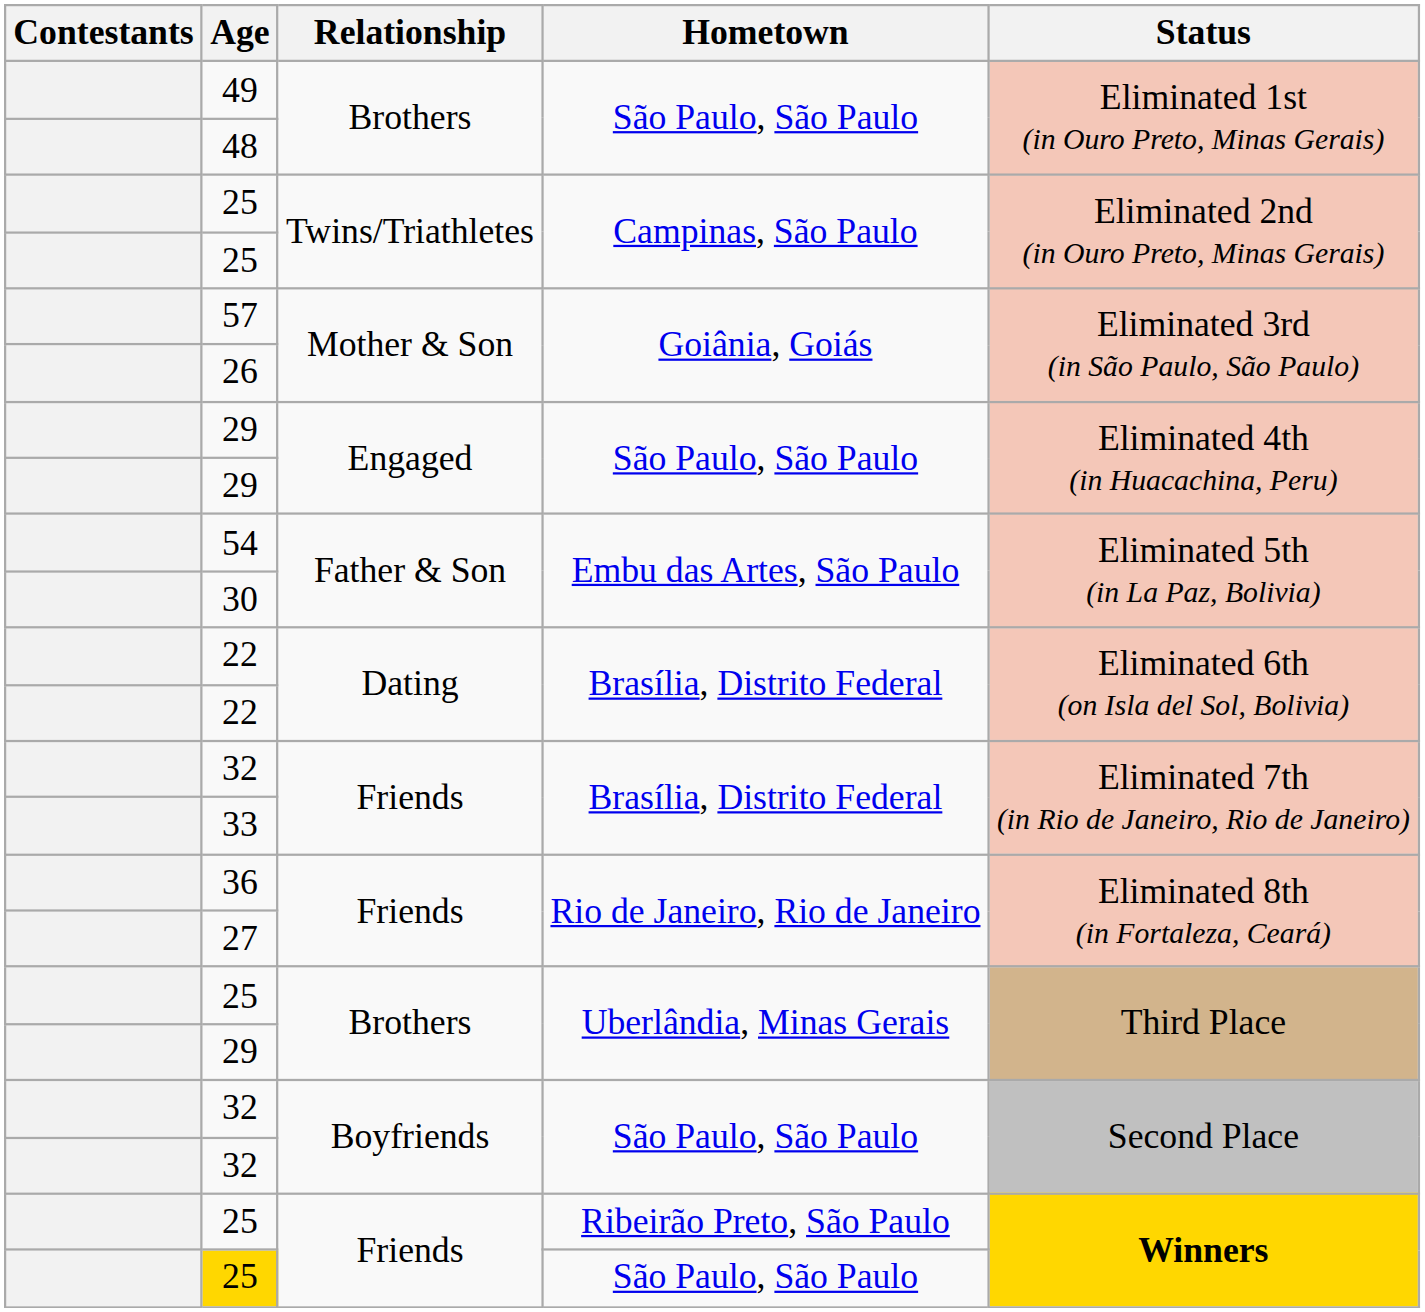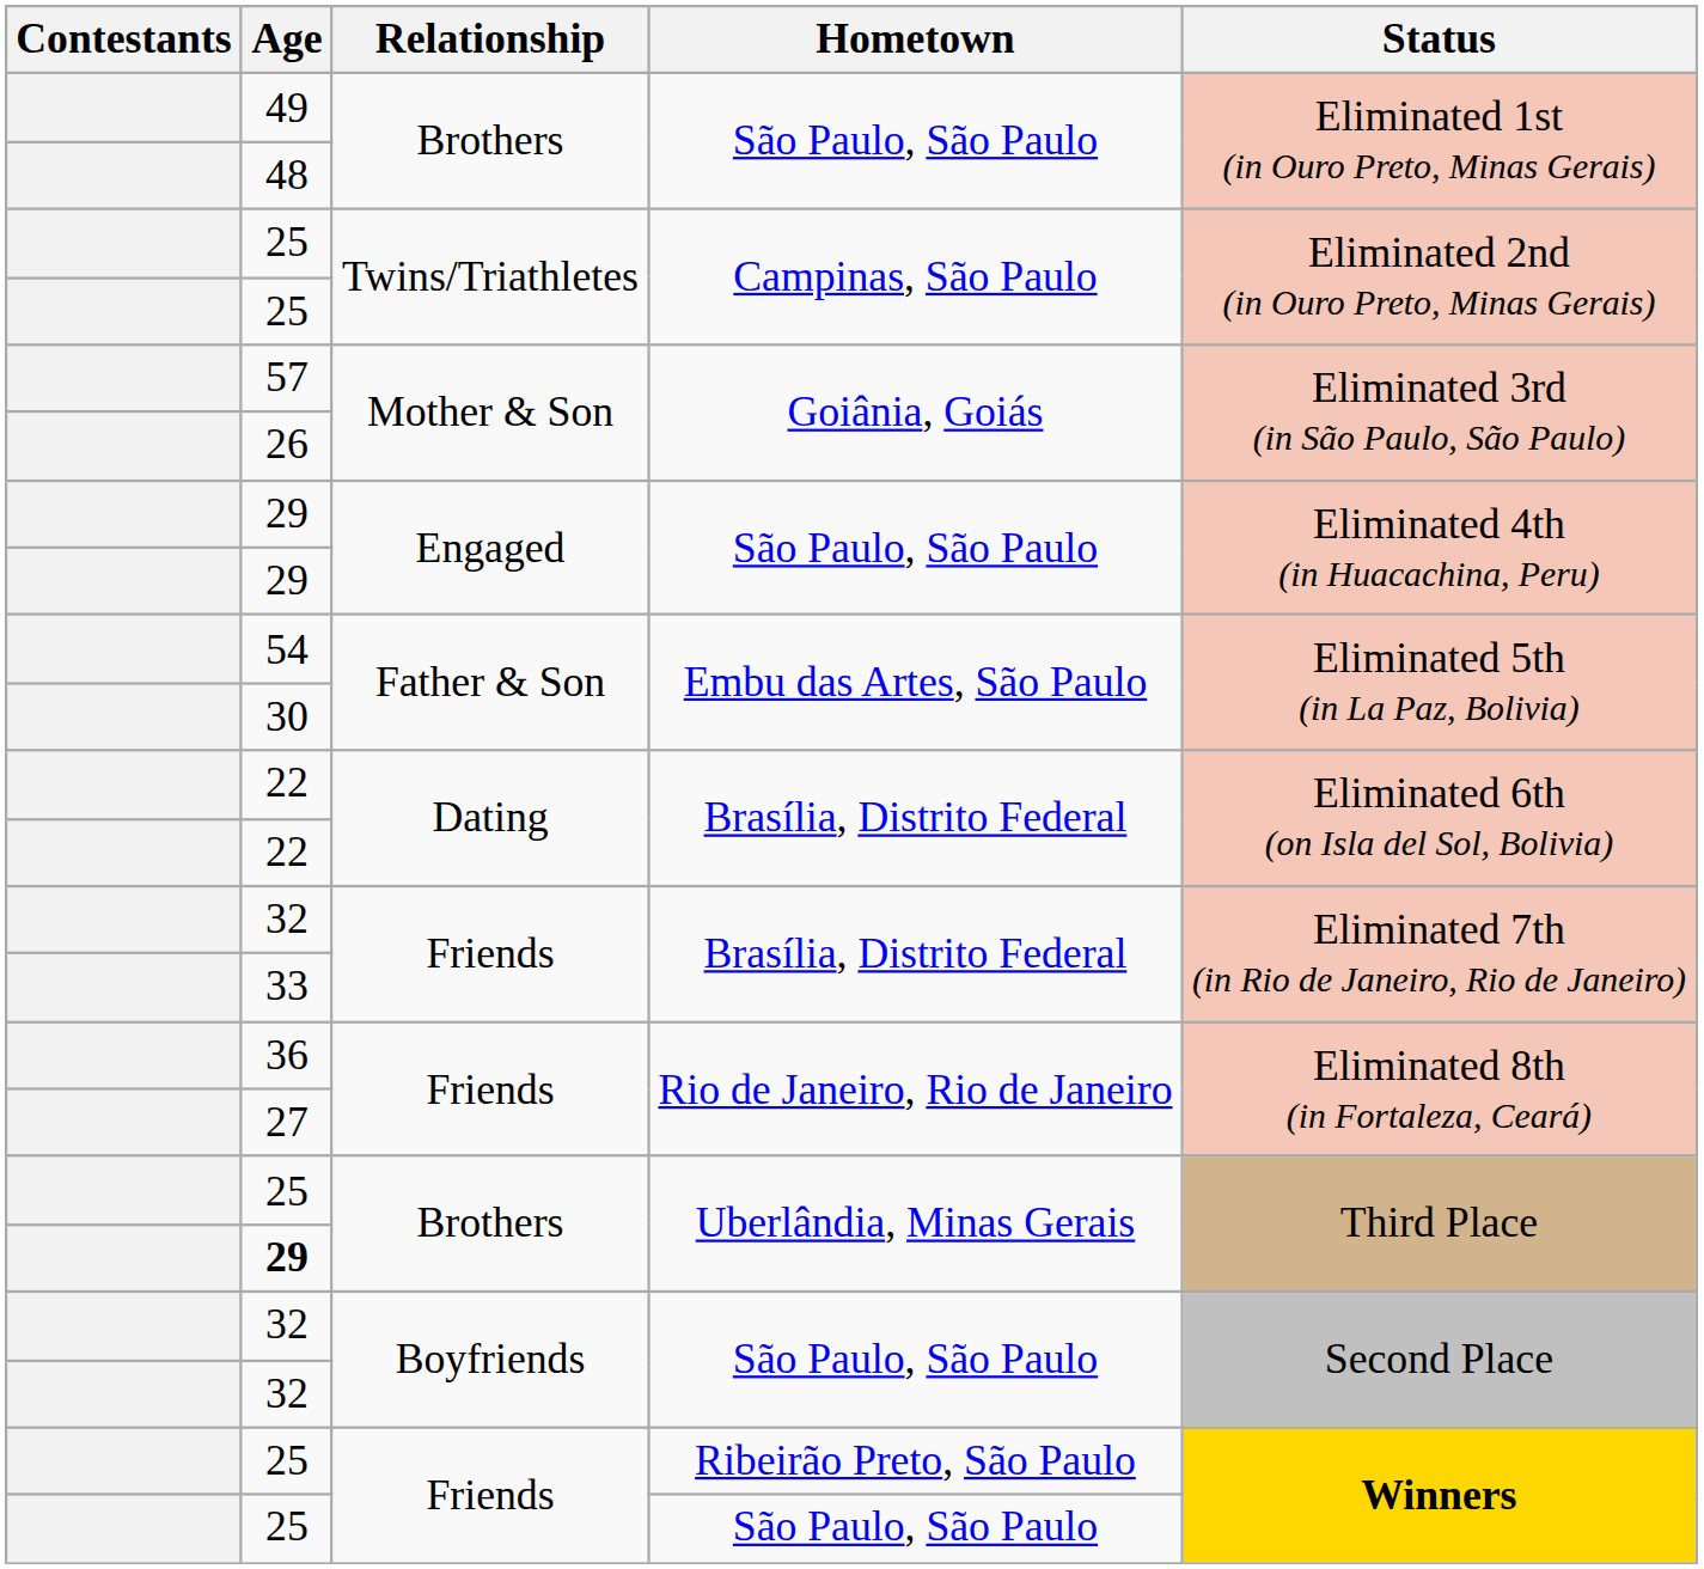29 / Uberlândia, Minas Gerais | Age: normal -> bold
25 / São Paulo, São Paulo | Age: gold background -> no background
